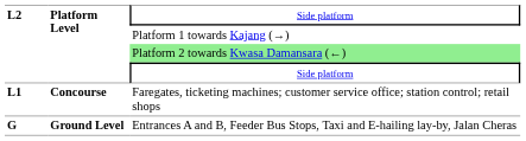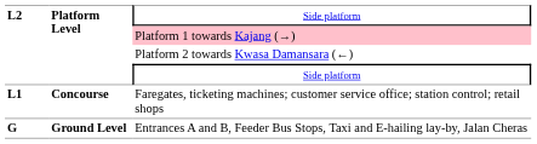Platform 1 towards Kajang (→) | column 3: no background -> pink background
Platform 2 towards Kwasa Damansara (←) | column 3: lightgreen background -> no background
